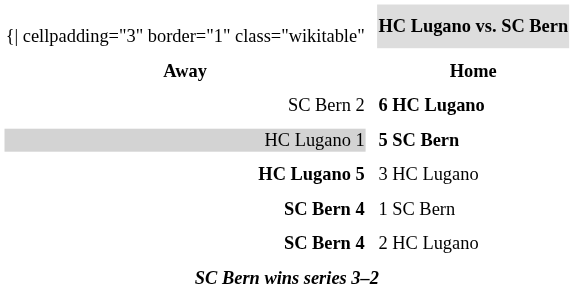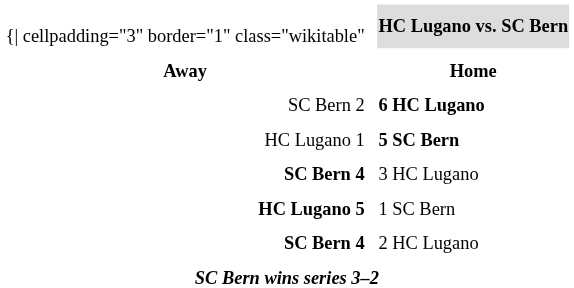5 SC Bern | column 1: lightgrey background -> no background
3 HC Lugano | column 1: HC Lugano 5 -> SC Bern 4
1 SC Bern | column 1: SC Bern 4 -> HC Lugano 5
